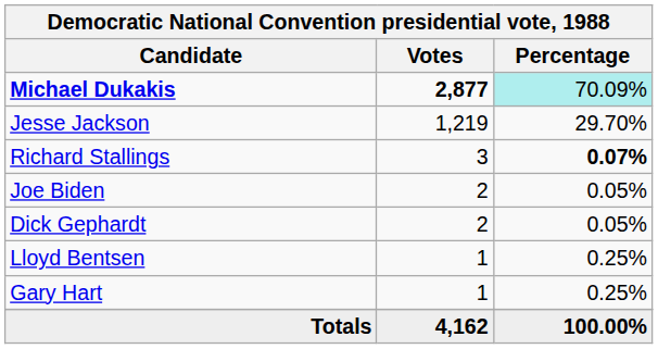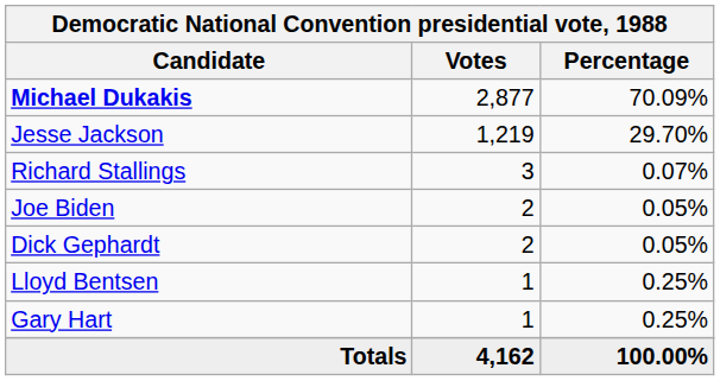Michael Dukakis | Votes: bold -> normal
Michael Dukakis | Percentage: paleturquoise background -> no background
Richard Stallings | Percentage: bold -> normal
